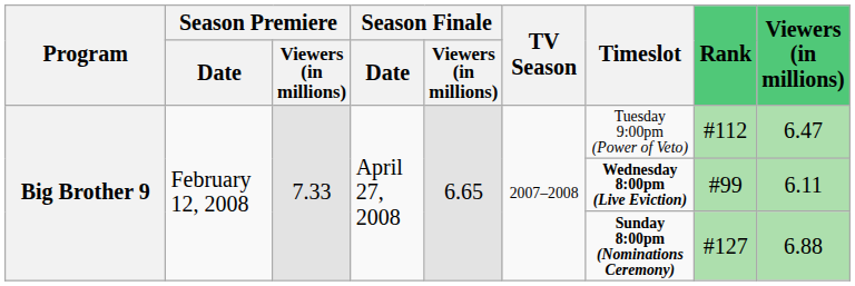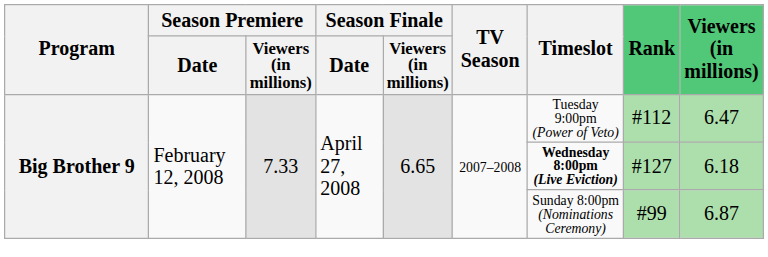row 4 | Rank: #99 -> #127
row 4 | Viewers (in millions): 6.11 -> 6.18
row 5 | Timeslot: bold -> normal
row 5 | Rank: #127 -> #99
row 5 | Viewers (in millions): 6.88 -> 6.87
